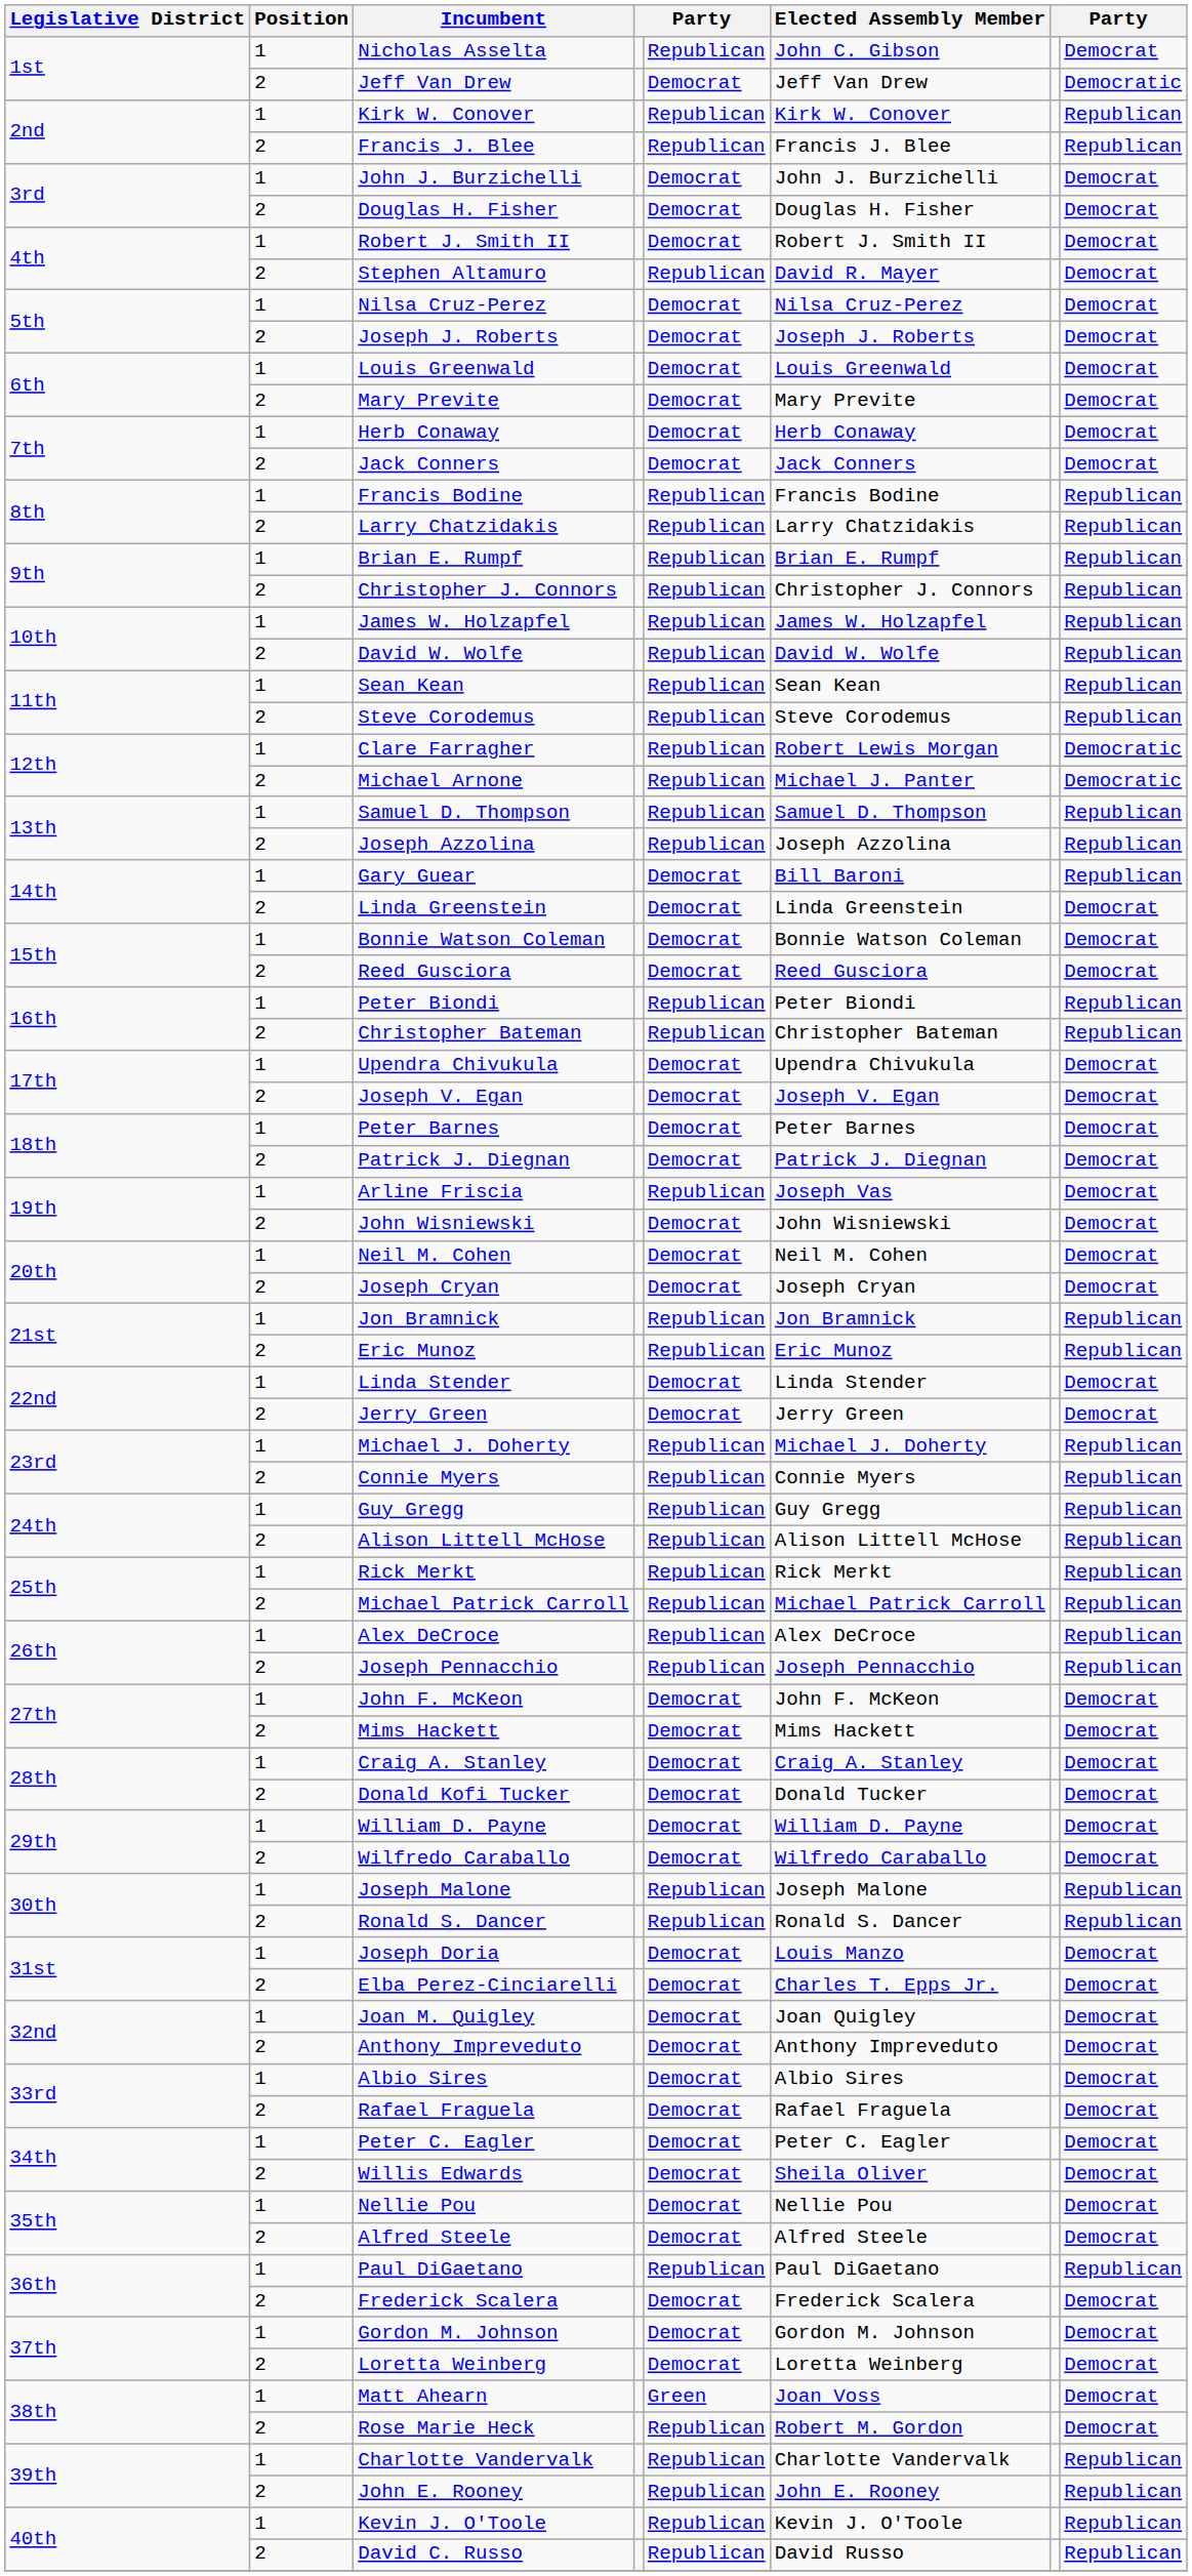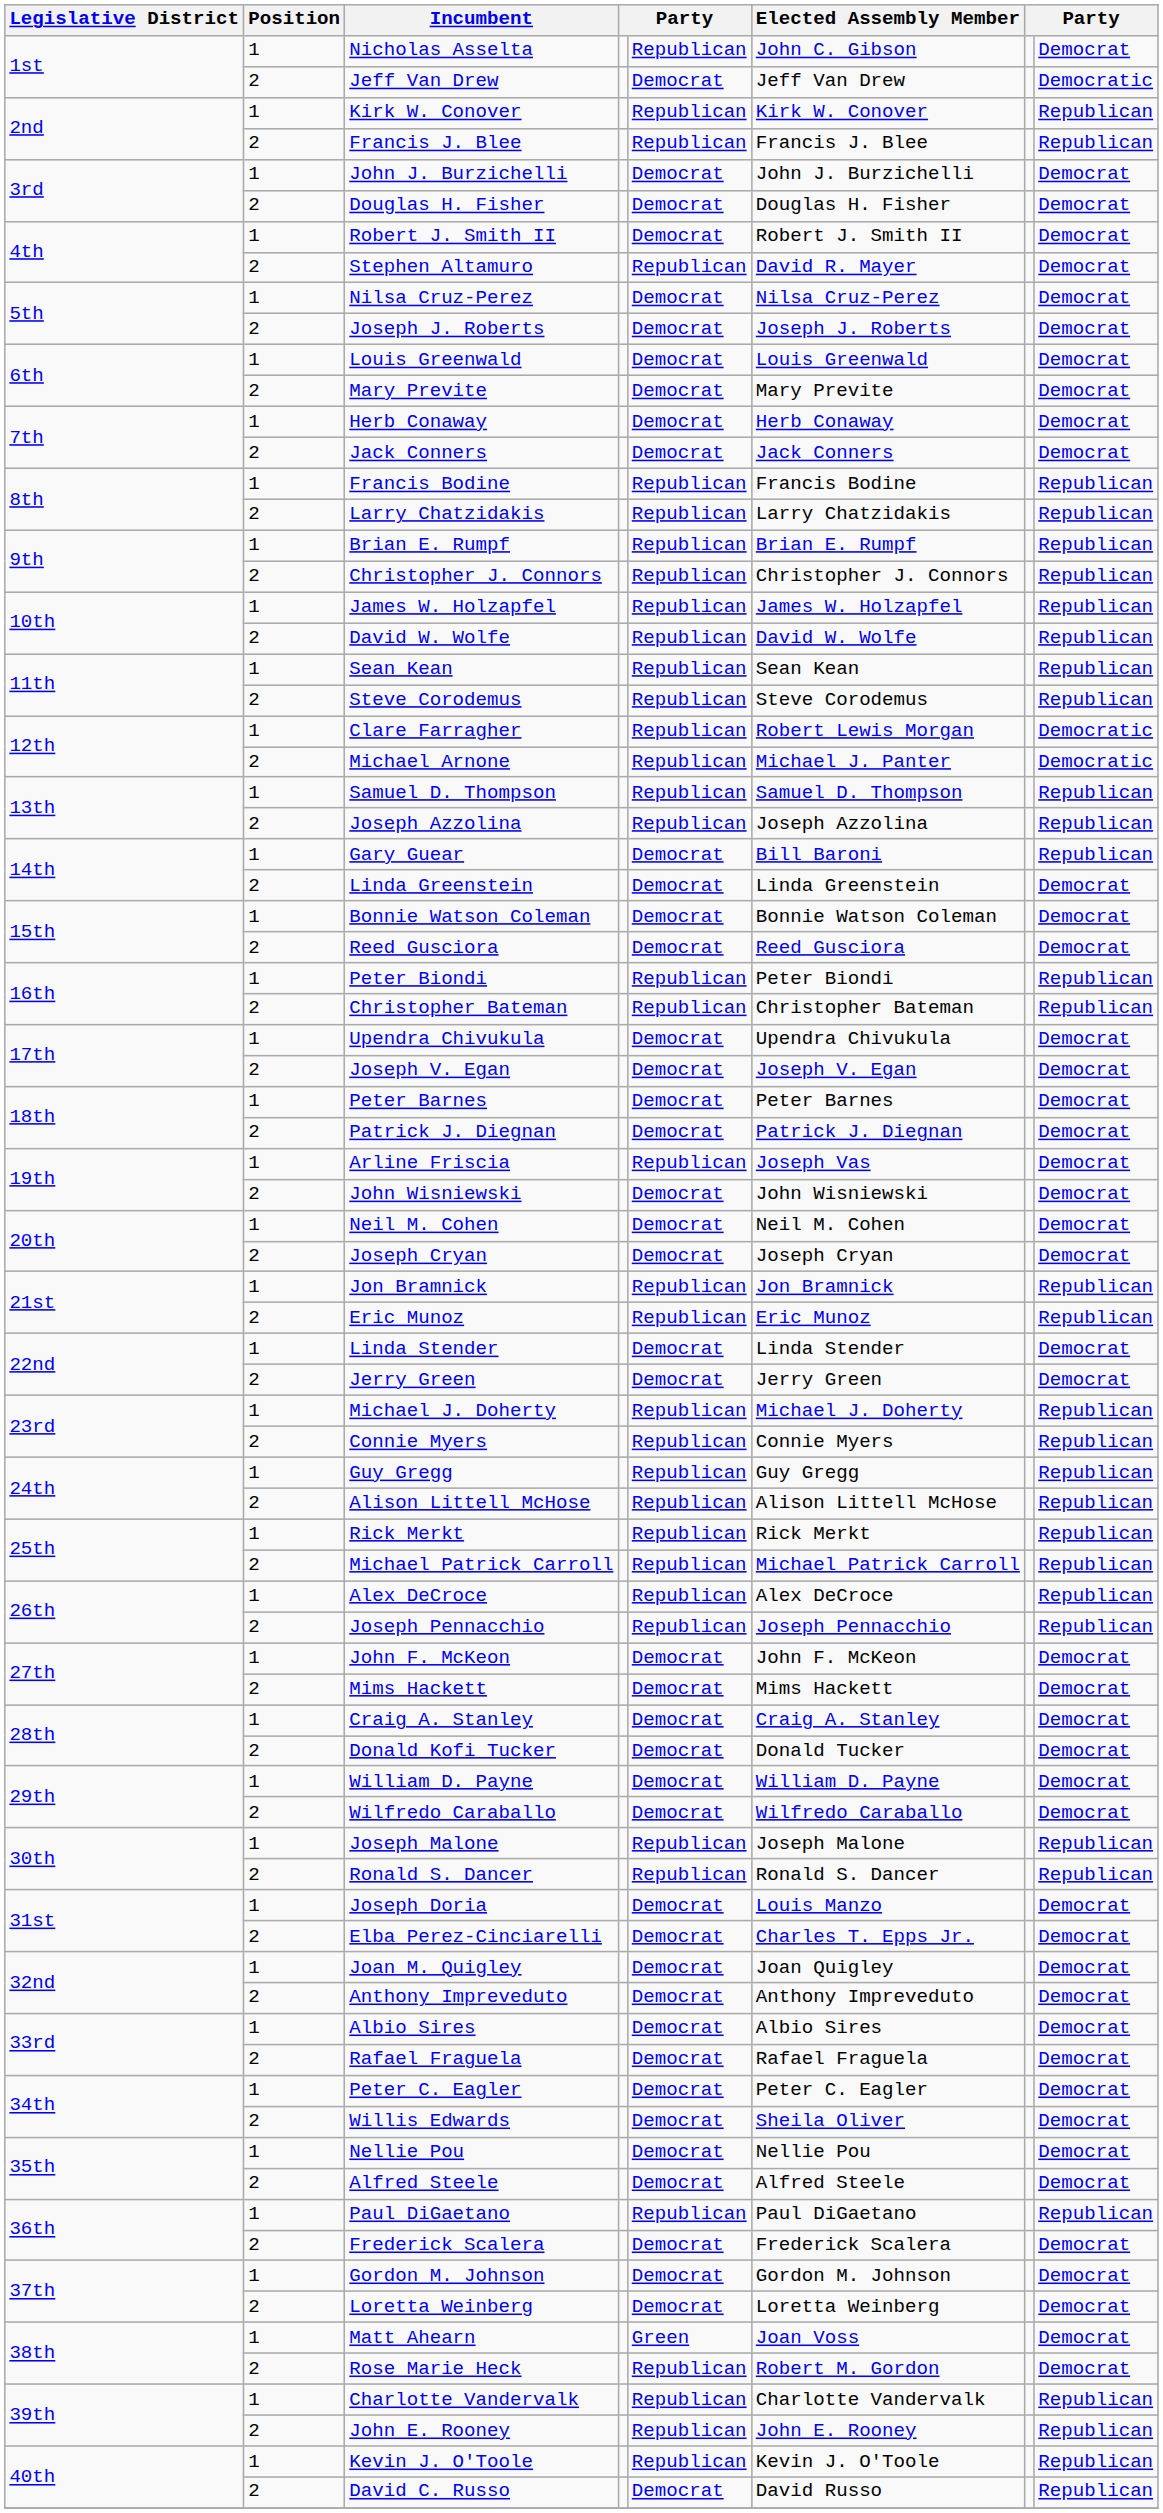David C. Russo | column 5: Republican -> Democrat
